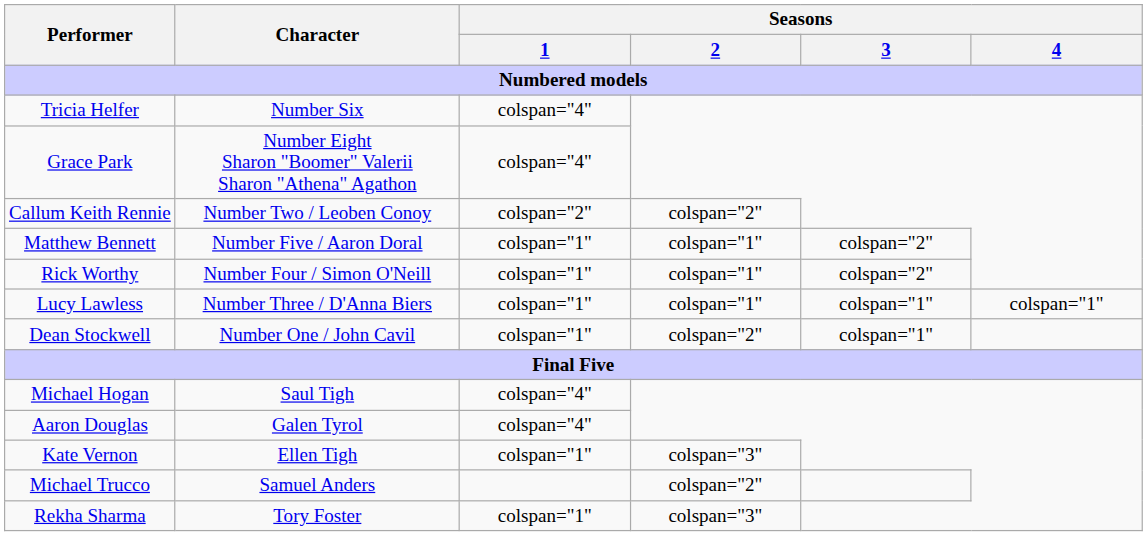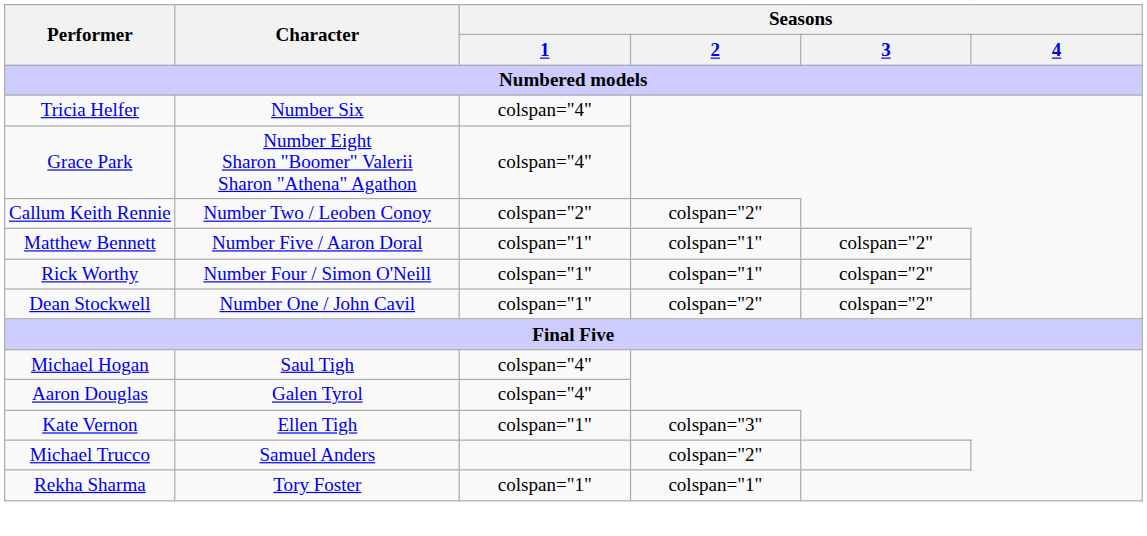- row: Lucy Lawless | Number Three / D'Anna Biers | colspan="1" | colspan="1" | colspan="1" | colspan="1"
Dean Stockwell | Seasons / 3: colspan="1" -> colspan="2"
Rekha Sharma | Seasons / 2: colspan="3" -> colspan="1"
